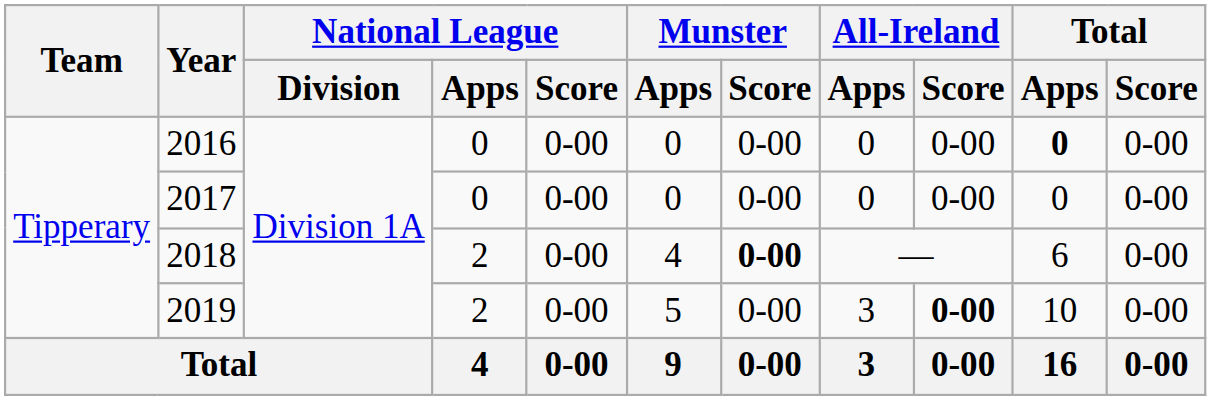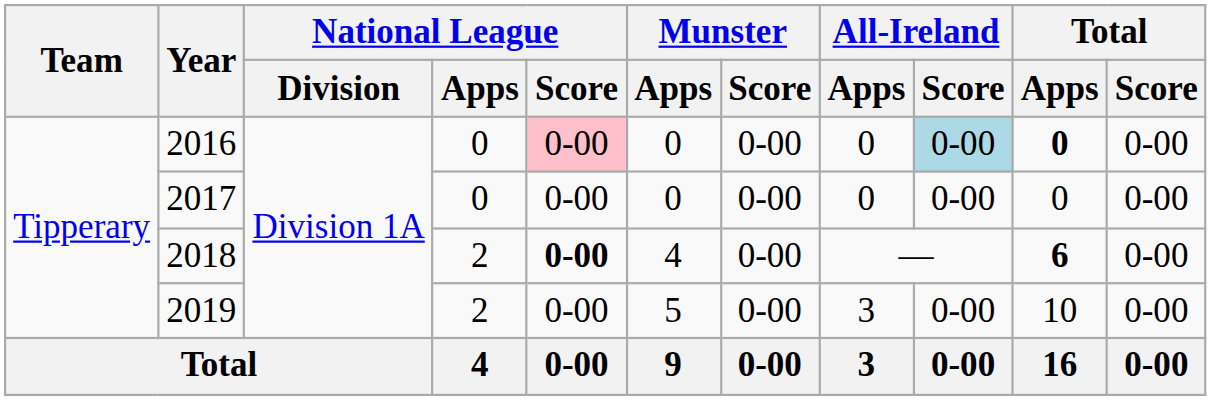2016 | National League / Score: no background -> pink background
2016 | All-Ireland / Score: no background -> lightblue background
2018 | National League / Score: normal -> bold
2018 | Munster / Score: bold -> normal
2018 | Total / Apps: normal -> bold
2019 | All-Ireland / Score: bold -> normal
